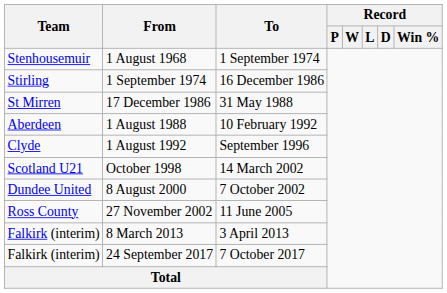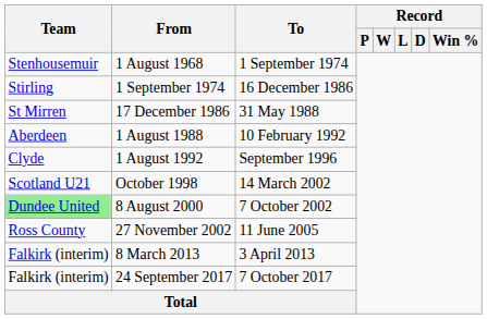8 August 2000 | Team: no background -> lightgreen background
